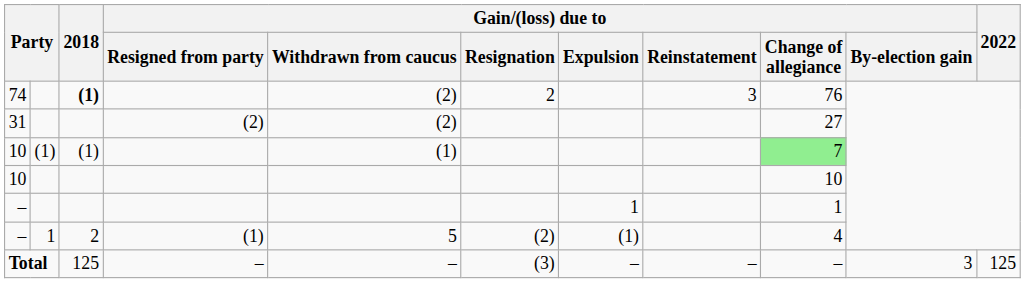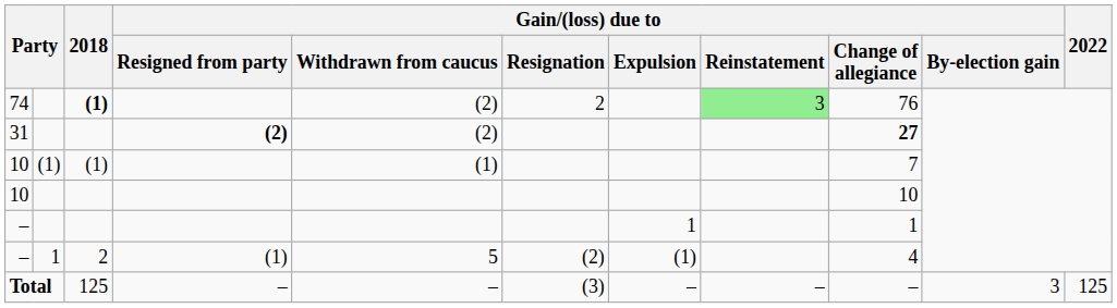74 | Gain/(loss) due to / Reinstatement: no background -> lightgreen background
31 | Gain/(loss) due to / Resigned from party: normal -> bold
31 | Gain/(loss) due to / Change of allegiance: normal -> bold
10 / (1) | Gain/(loss) due to / Change of allegiance: lightgreen background -> no background
